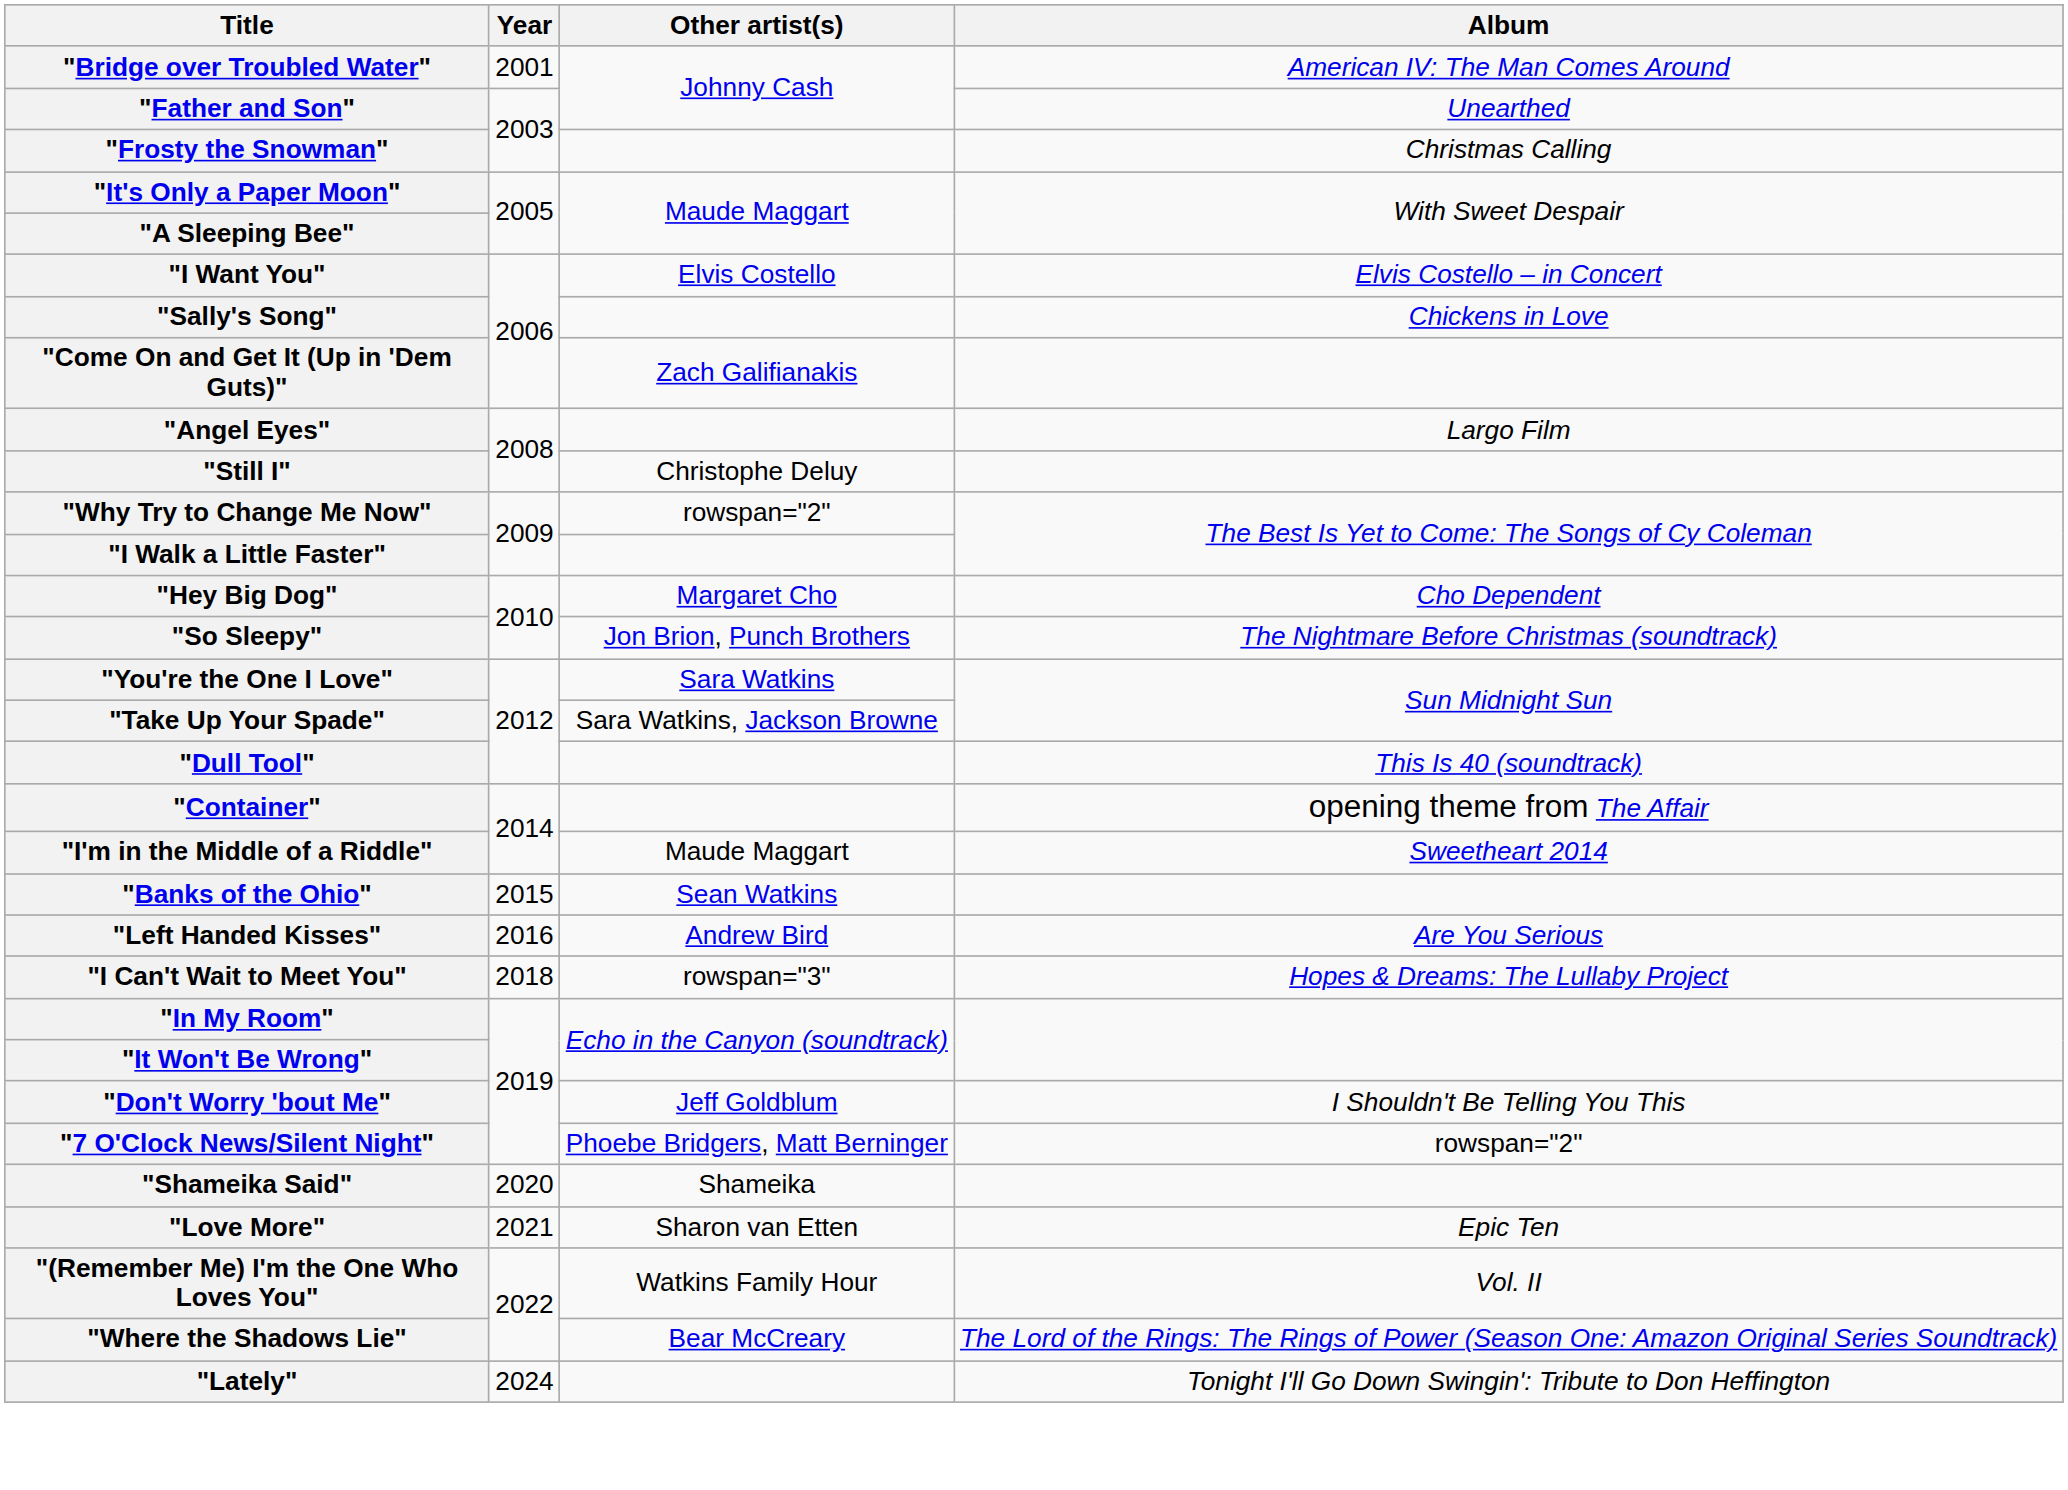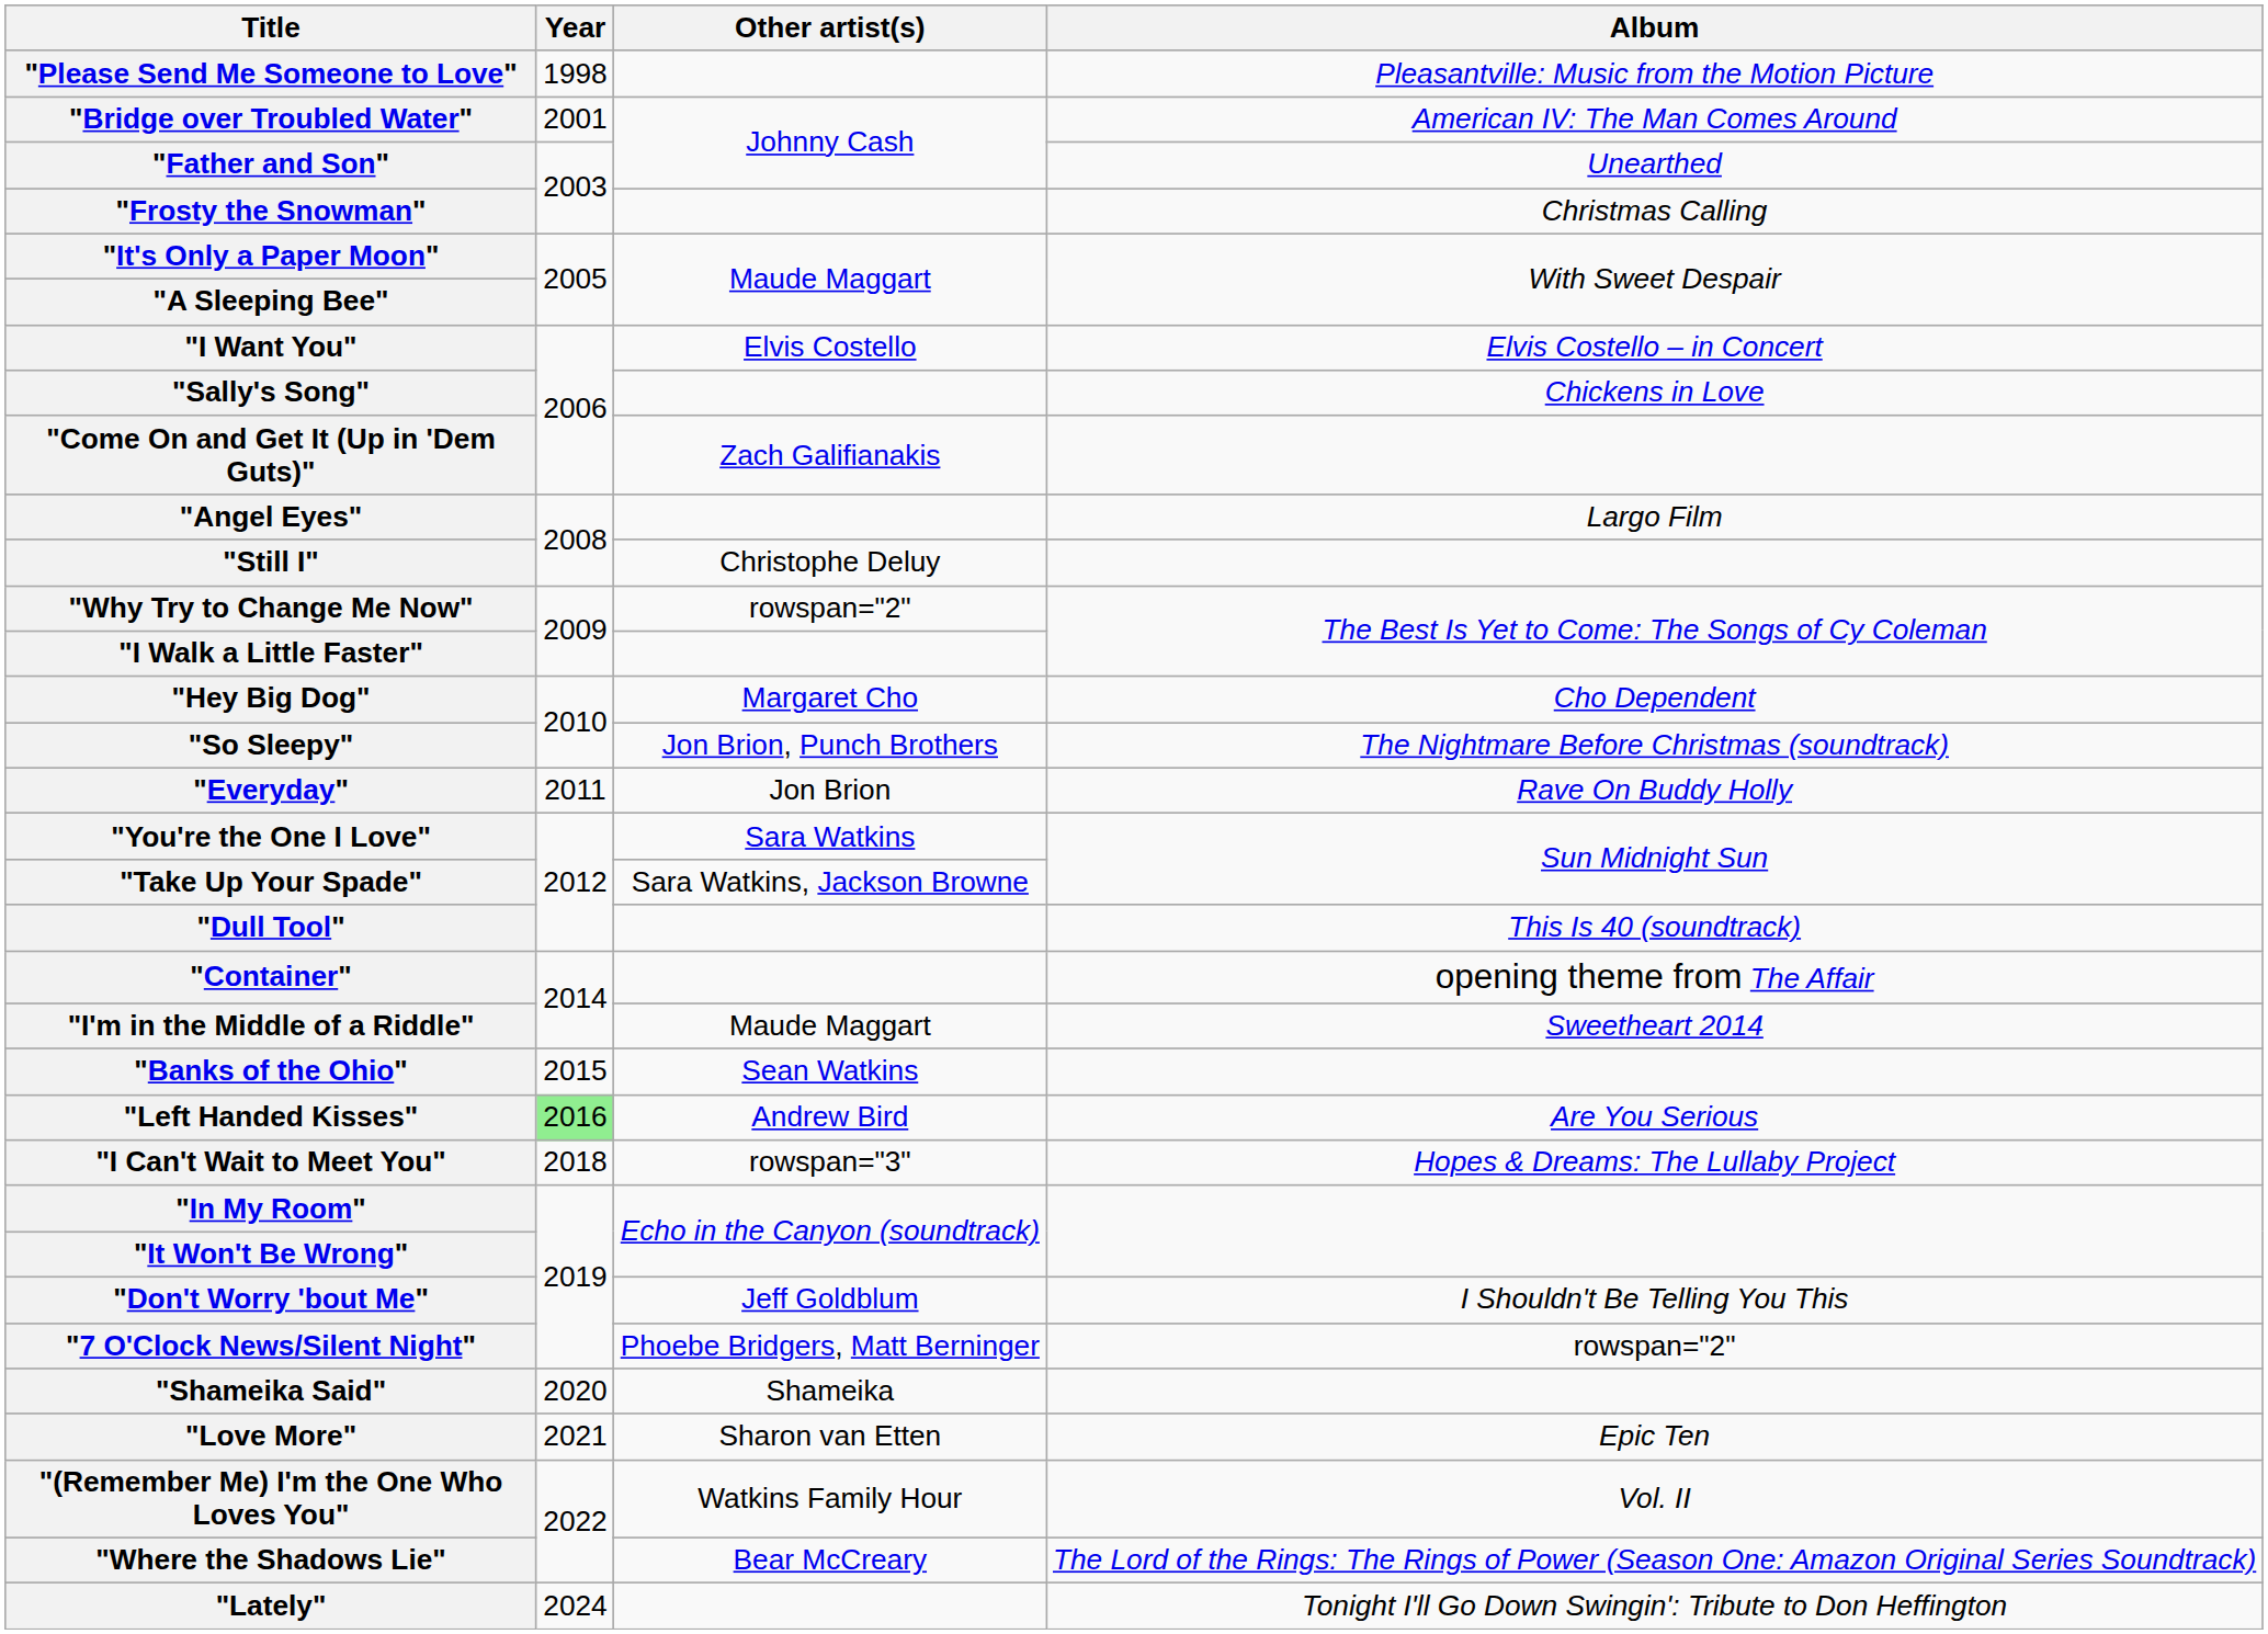+ row: "Please Send Me Someone to Love" | 1998 | Pleasantville: Music from the Motion Picture
+ row: "Everyday" | 2011 | Jon Brion | Rave On Buddy Holly
"Left Handed Kisses" | Year: no background -> lightgreen background
